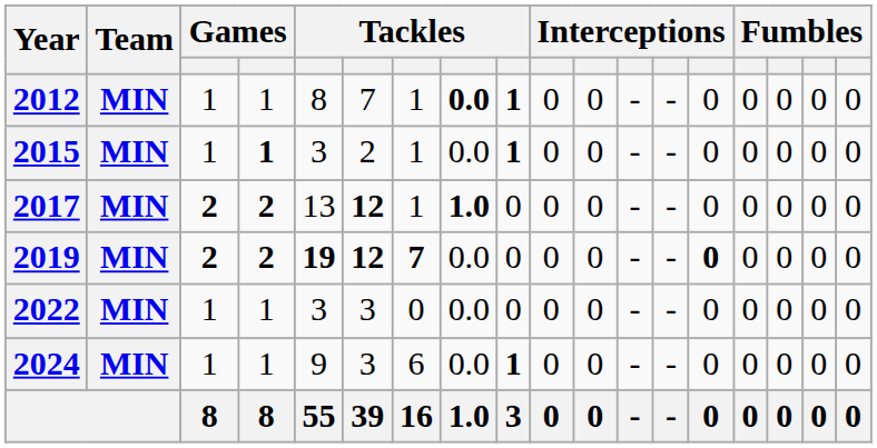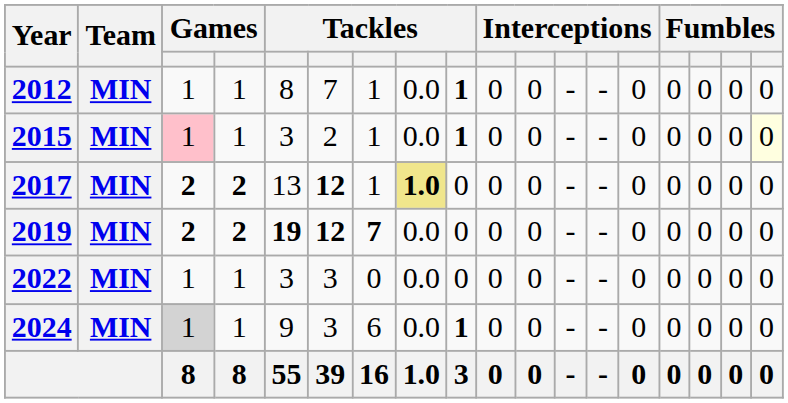2012 | column 8: bold -> normal
2015 | column 3: no background -> pink background
2015 | column 4: bold -> normal
2015 | column 18: no background -> lightyellow background
2017 | column 8: no background -> khaki background
2019 | column 14: bold -> normal
2024 | column 3: no background -> lightgrey background
